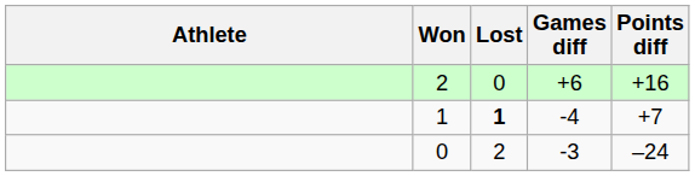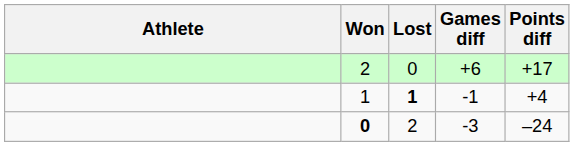row 2 | Points diff: +16 -> +17
row 3 | Games diff: -4 -> -1
row 3 | Points diff: +7 -> +4
row 4 | Won: normal -> bold
